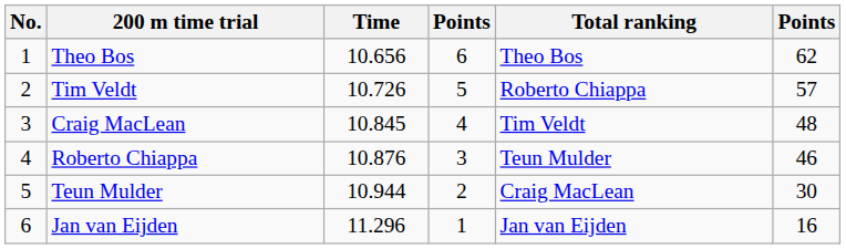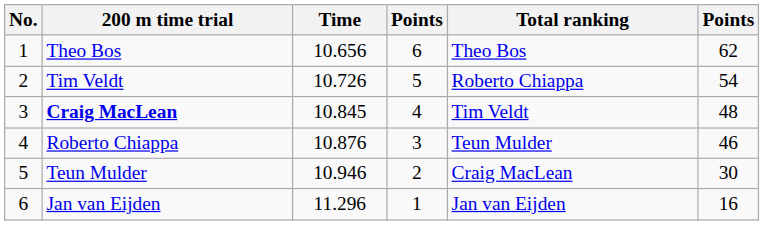row 3 | column 6: 57 -> 54
row 4 | 200 m time trial: normal -> bold
row 6 | Time: 10.944 -> 10.946
